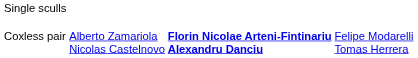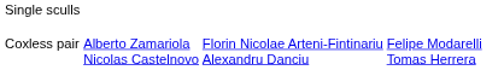Coxless pair | column 3: bold -> normal
